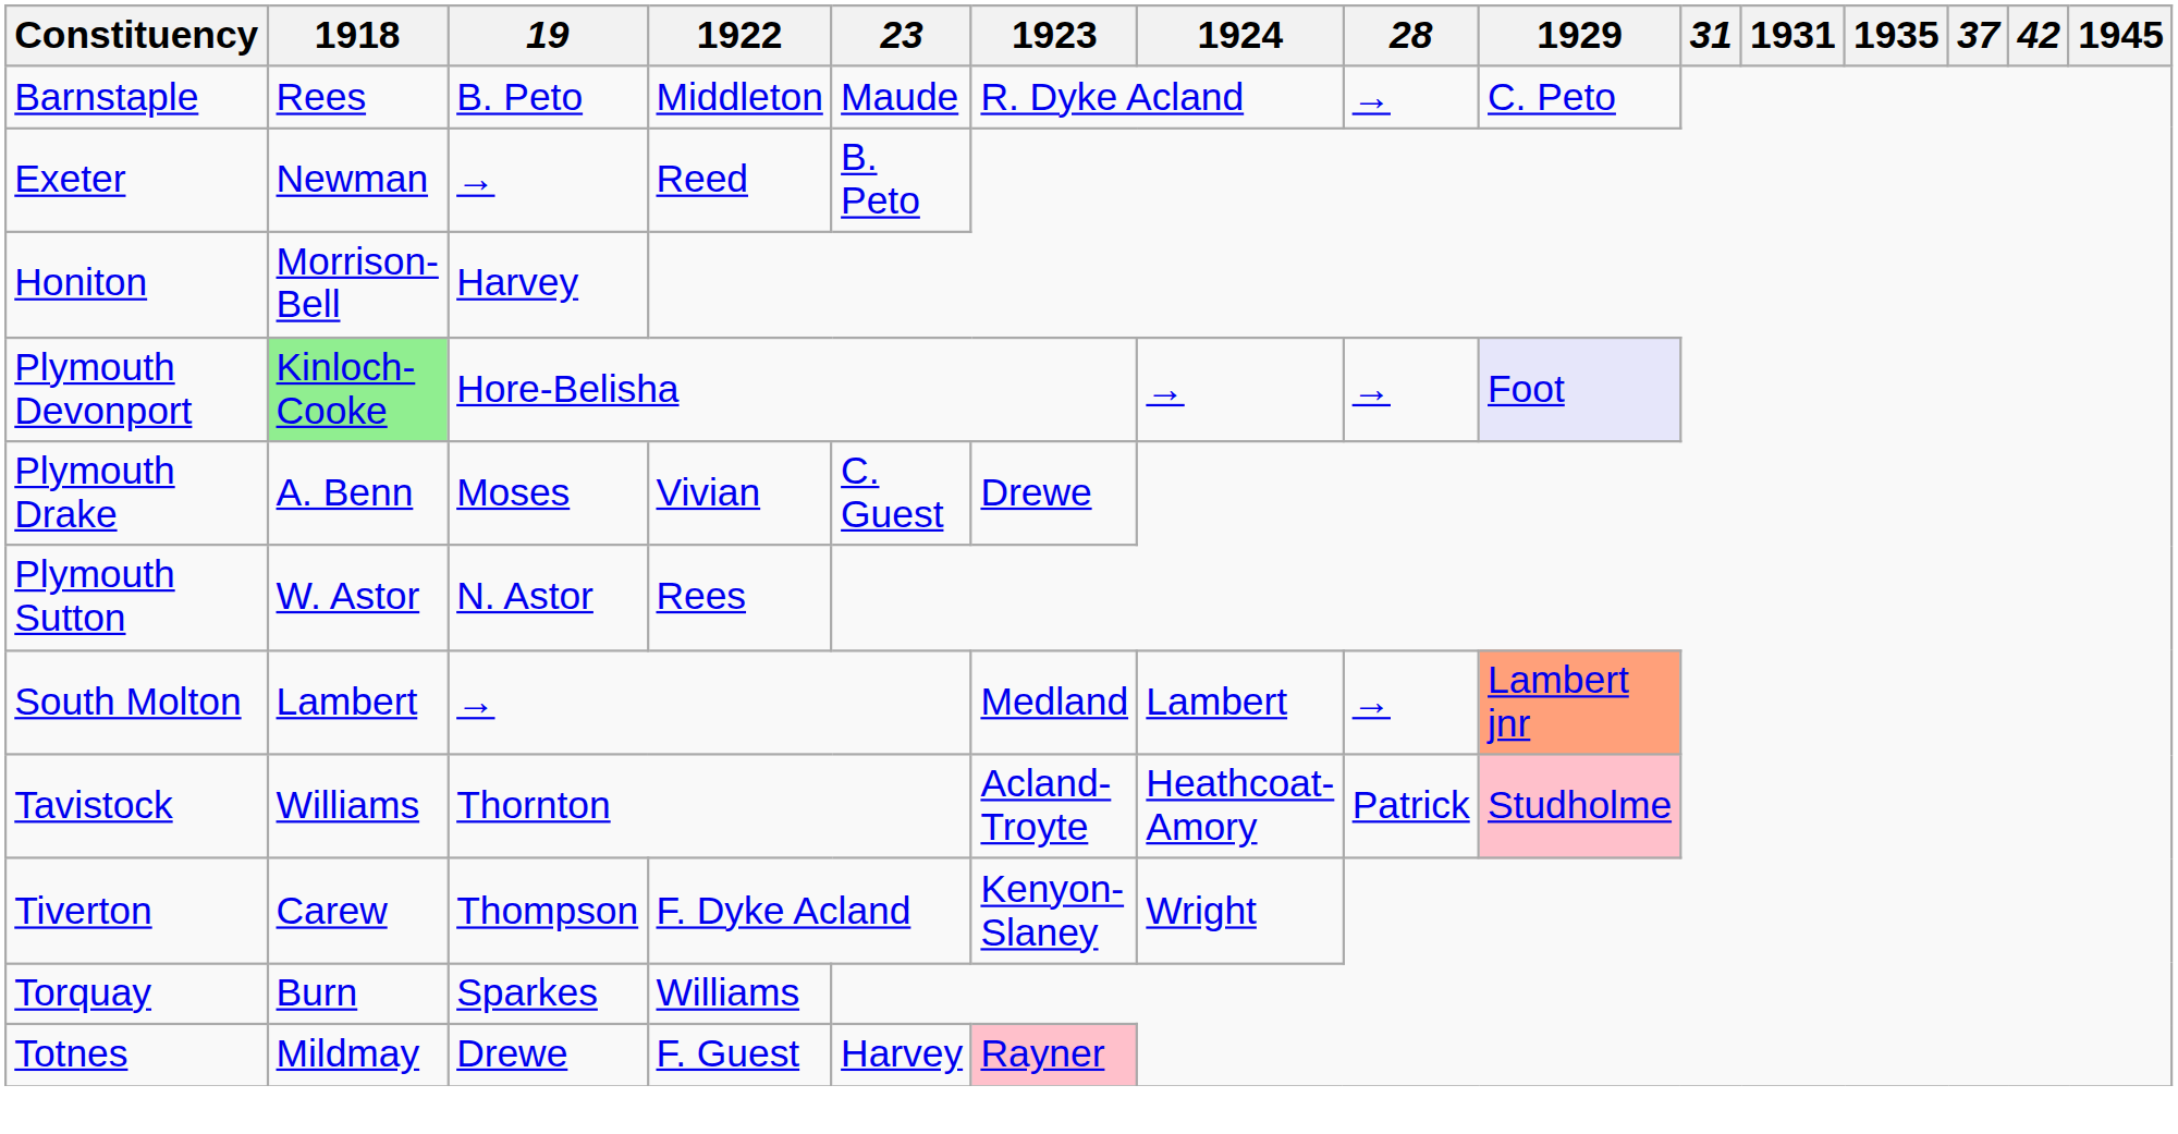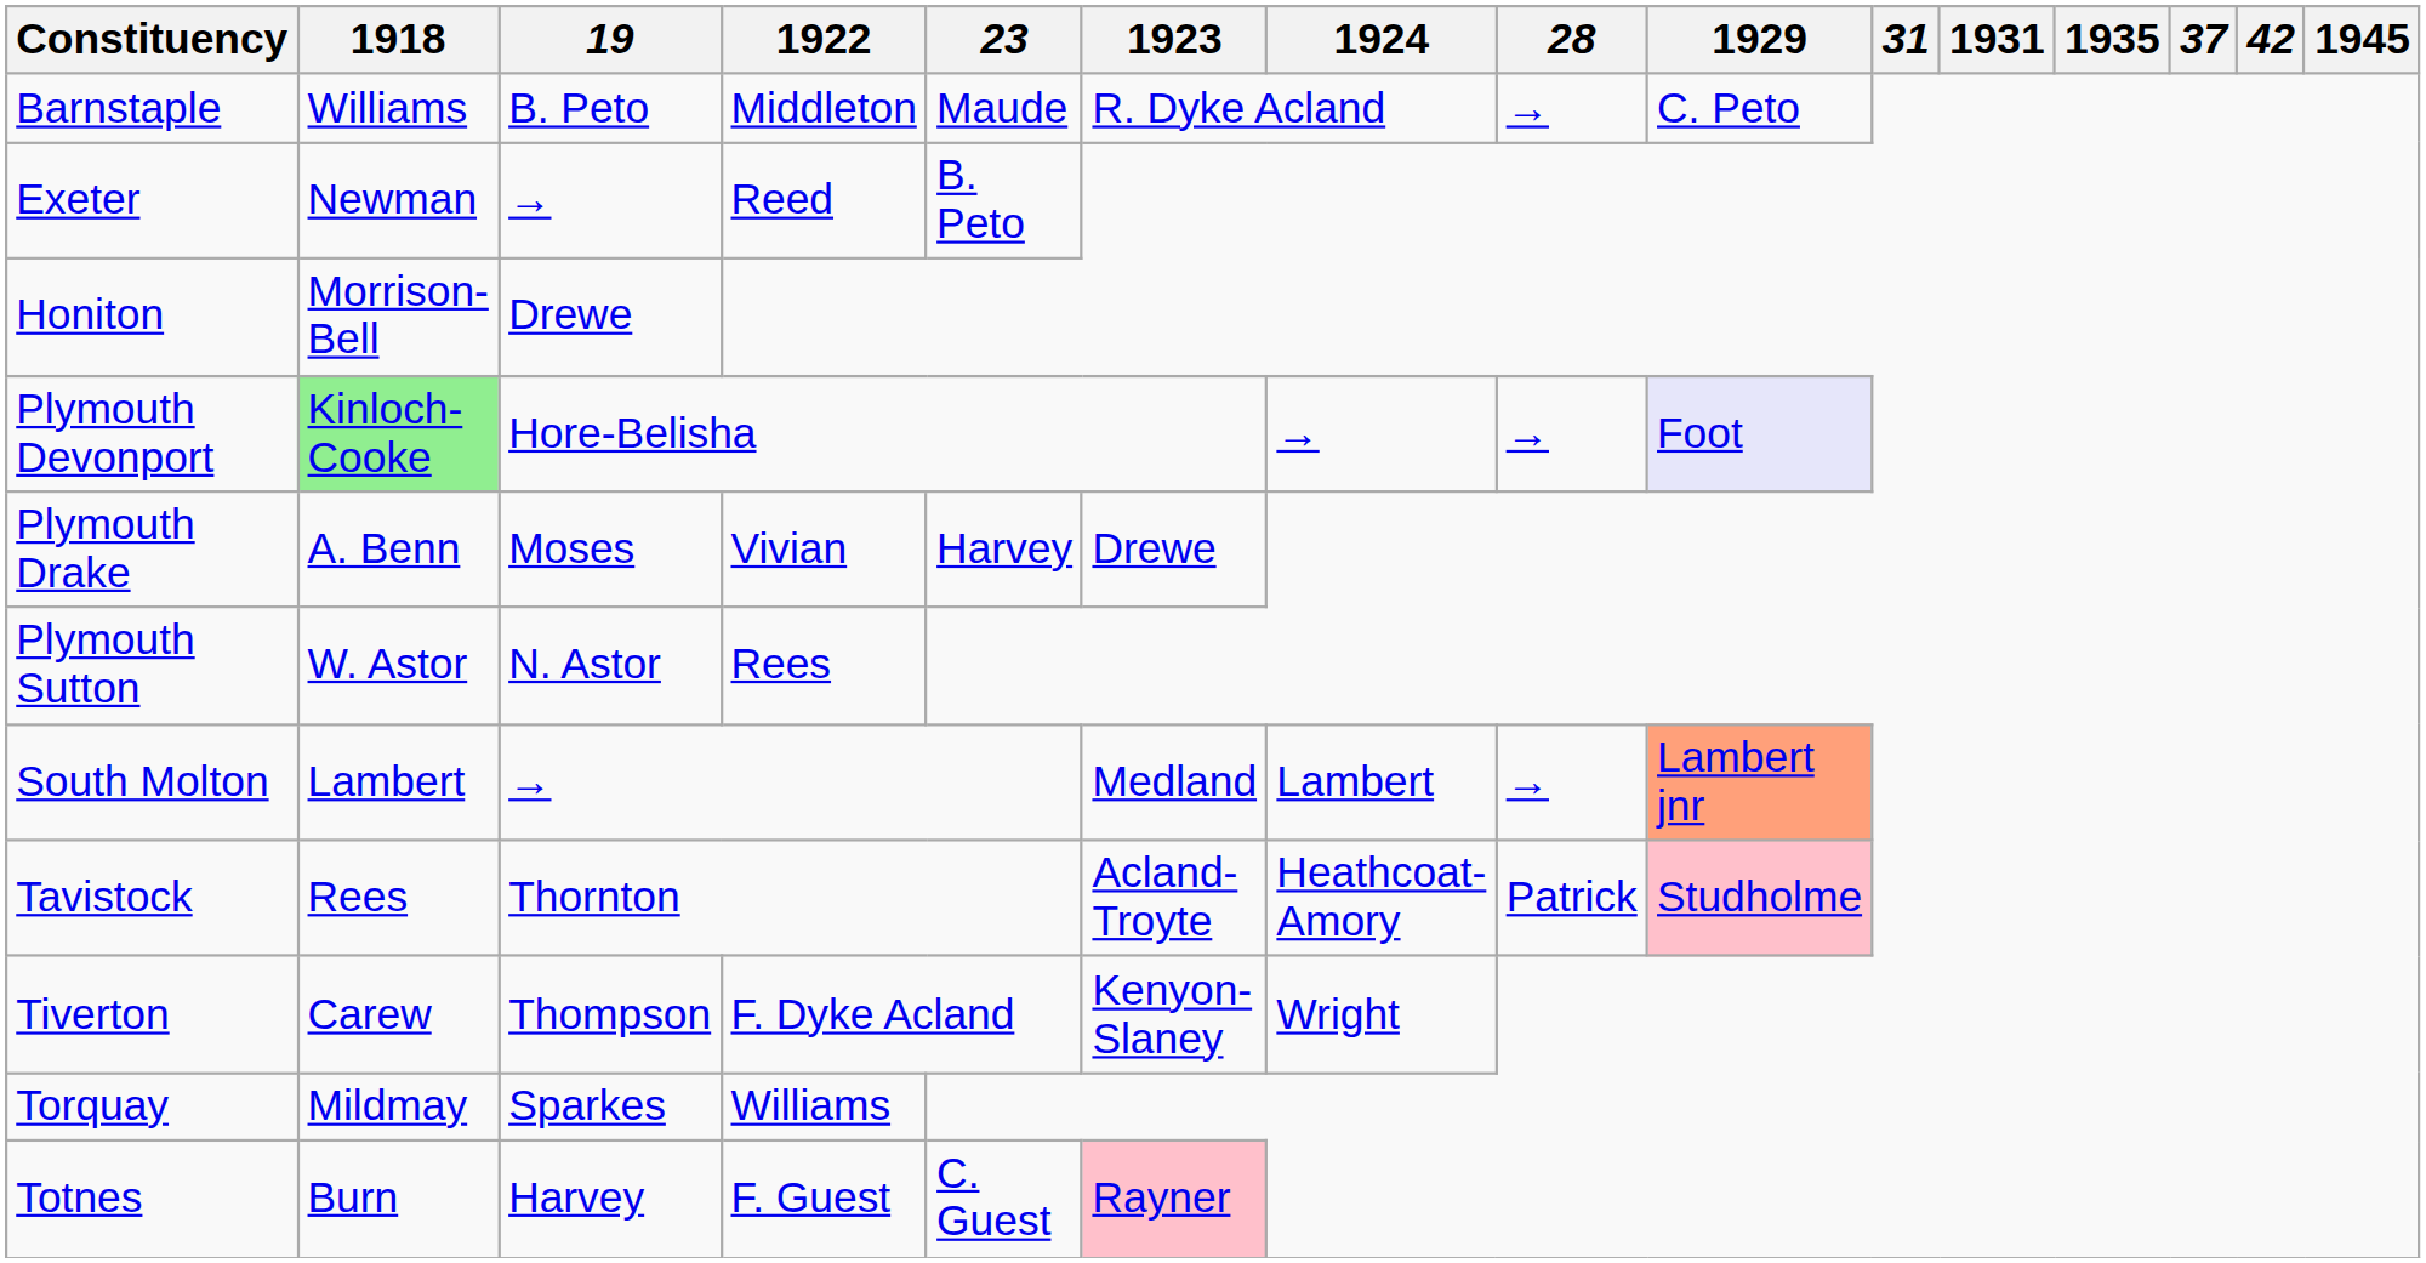Barnstaple | 1918: Rees -> Williams
Honiton | 19: Harvey -> Drewe
Plymouth Drake | 23: C. Guest -> Harvey
Tavistock | 1918: Williams -> Rees
Torquay | 1918: Burn -> Mildmay
Totnes | 1918: Mildmay -> Burn
Totnes | 19: Drewe -> Harvey
Totnes | 23: Harvey -> C. Guest
